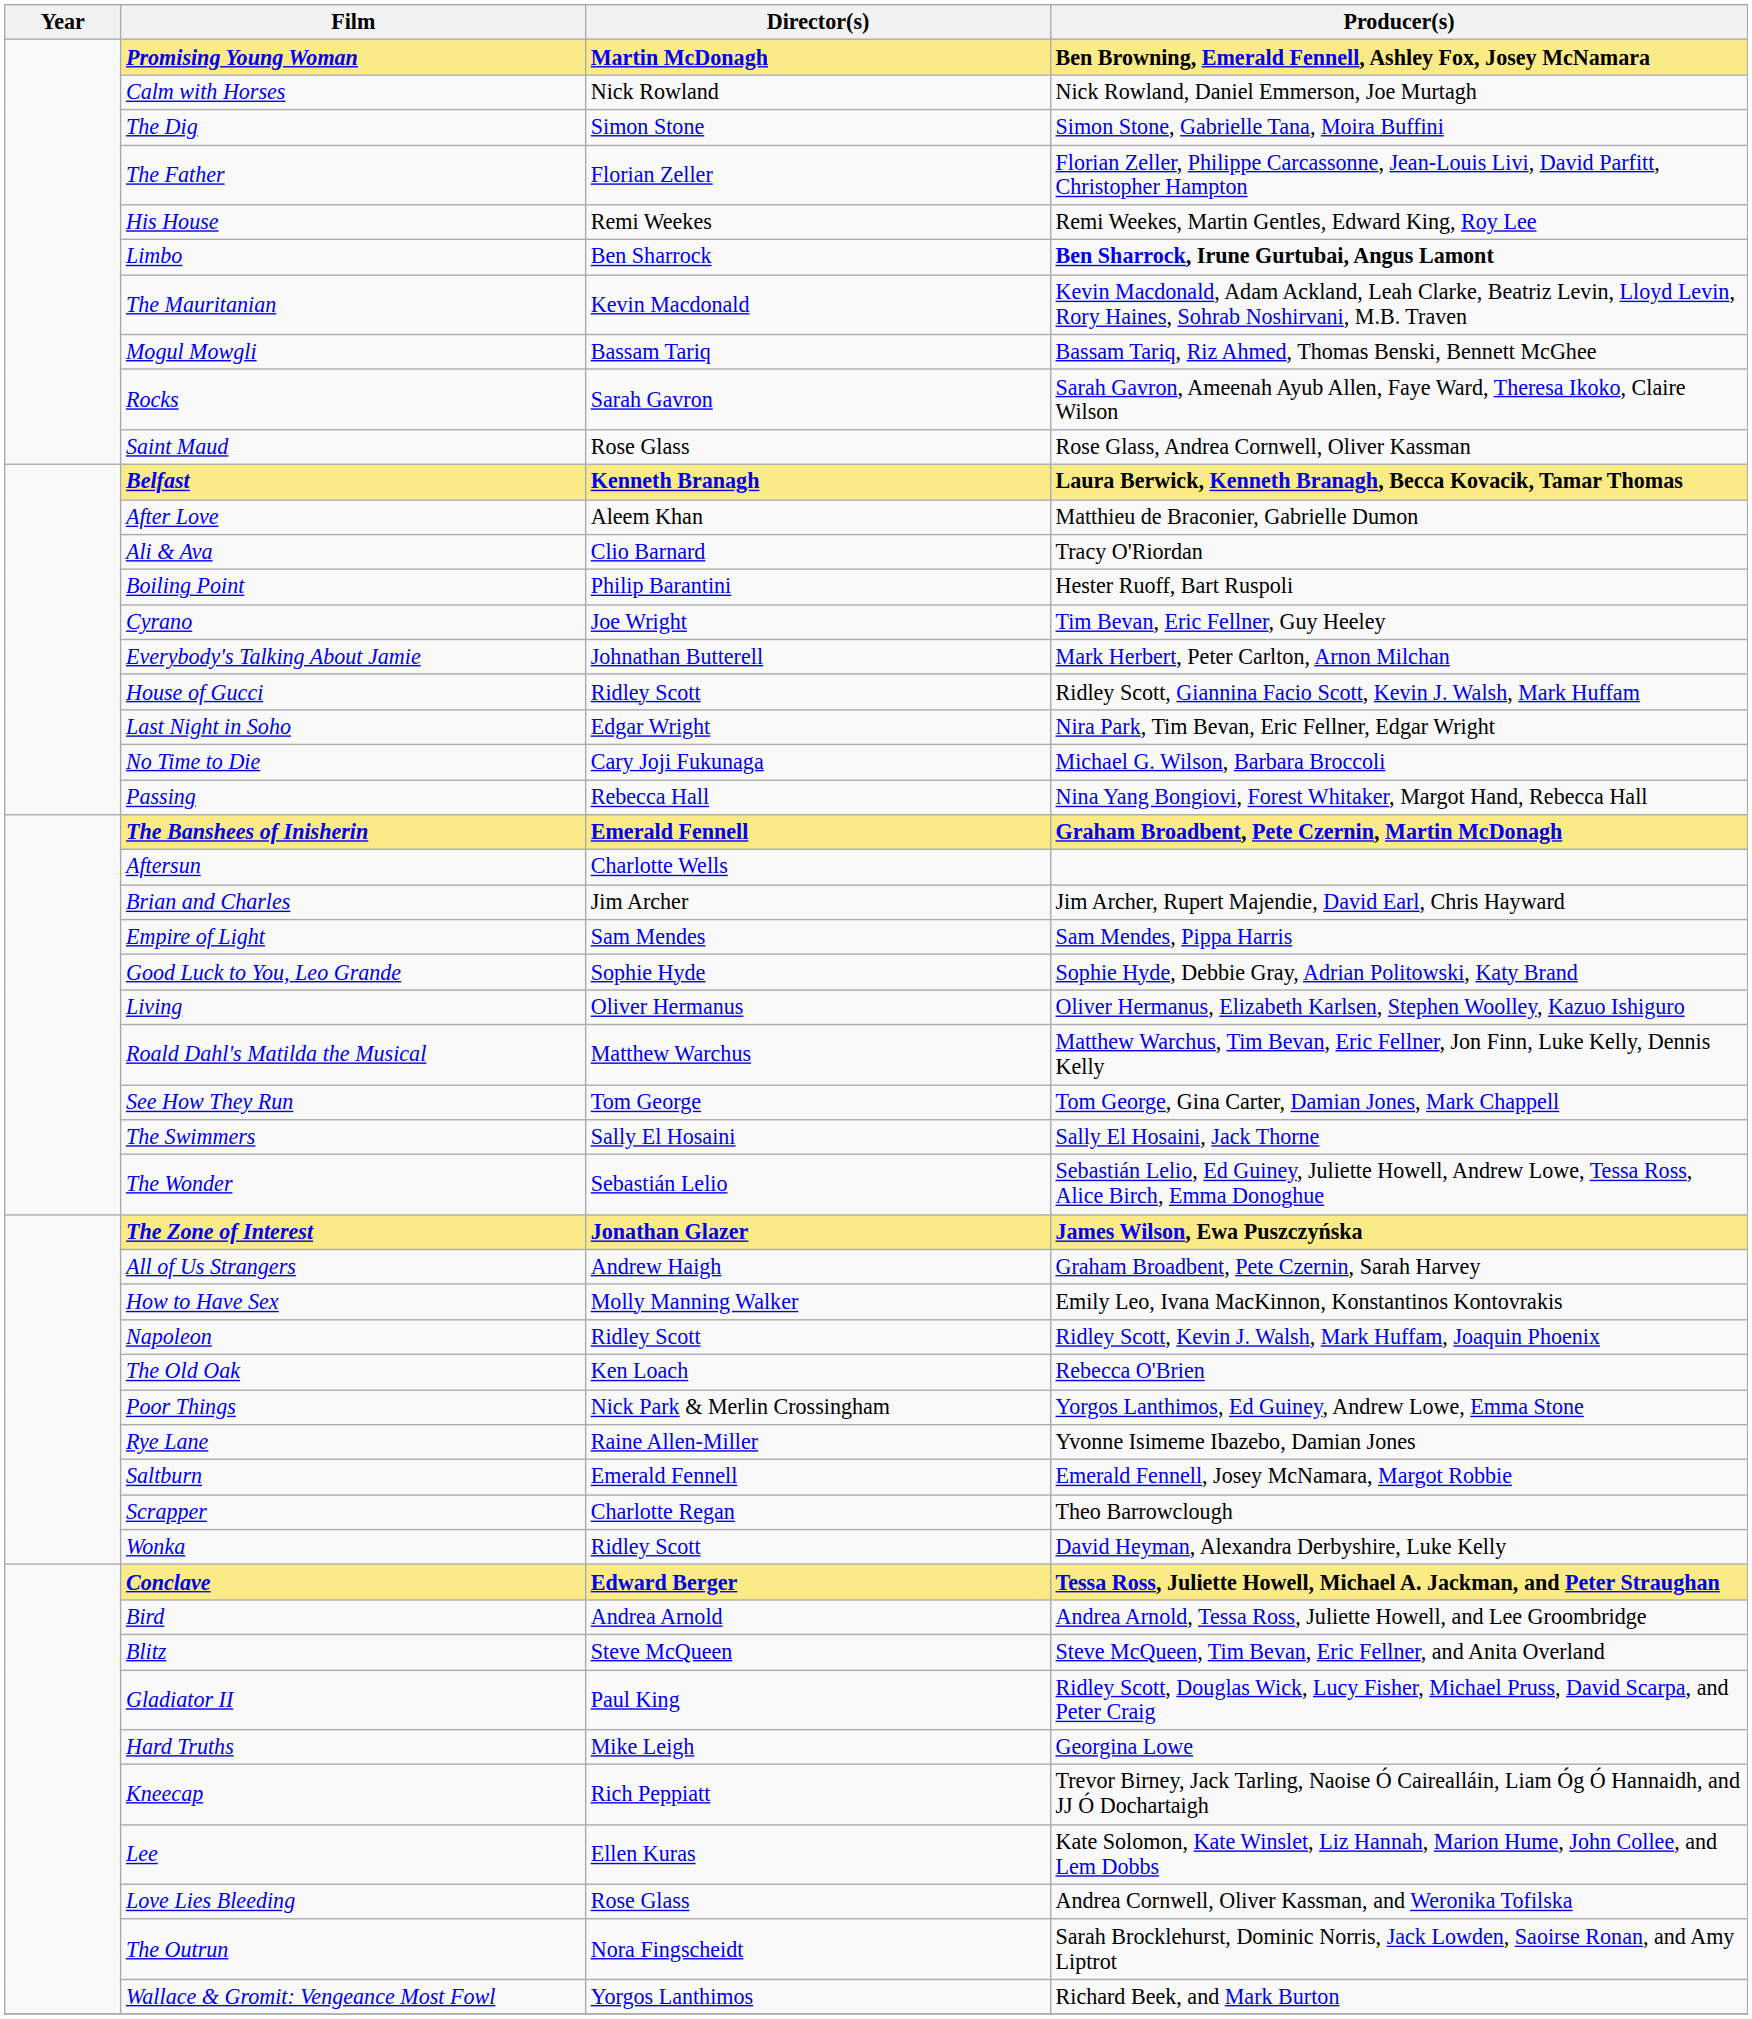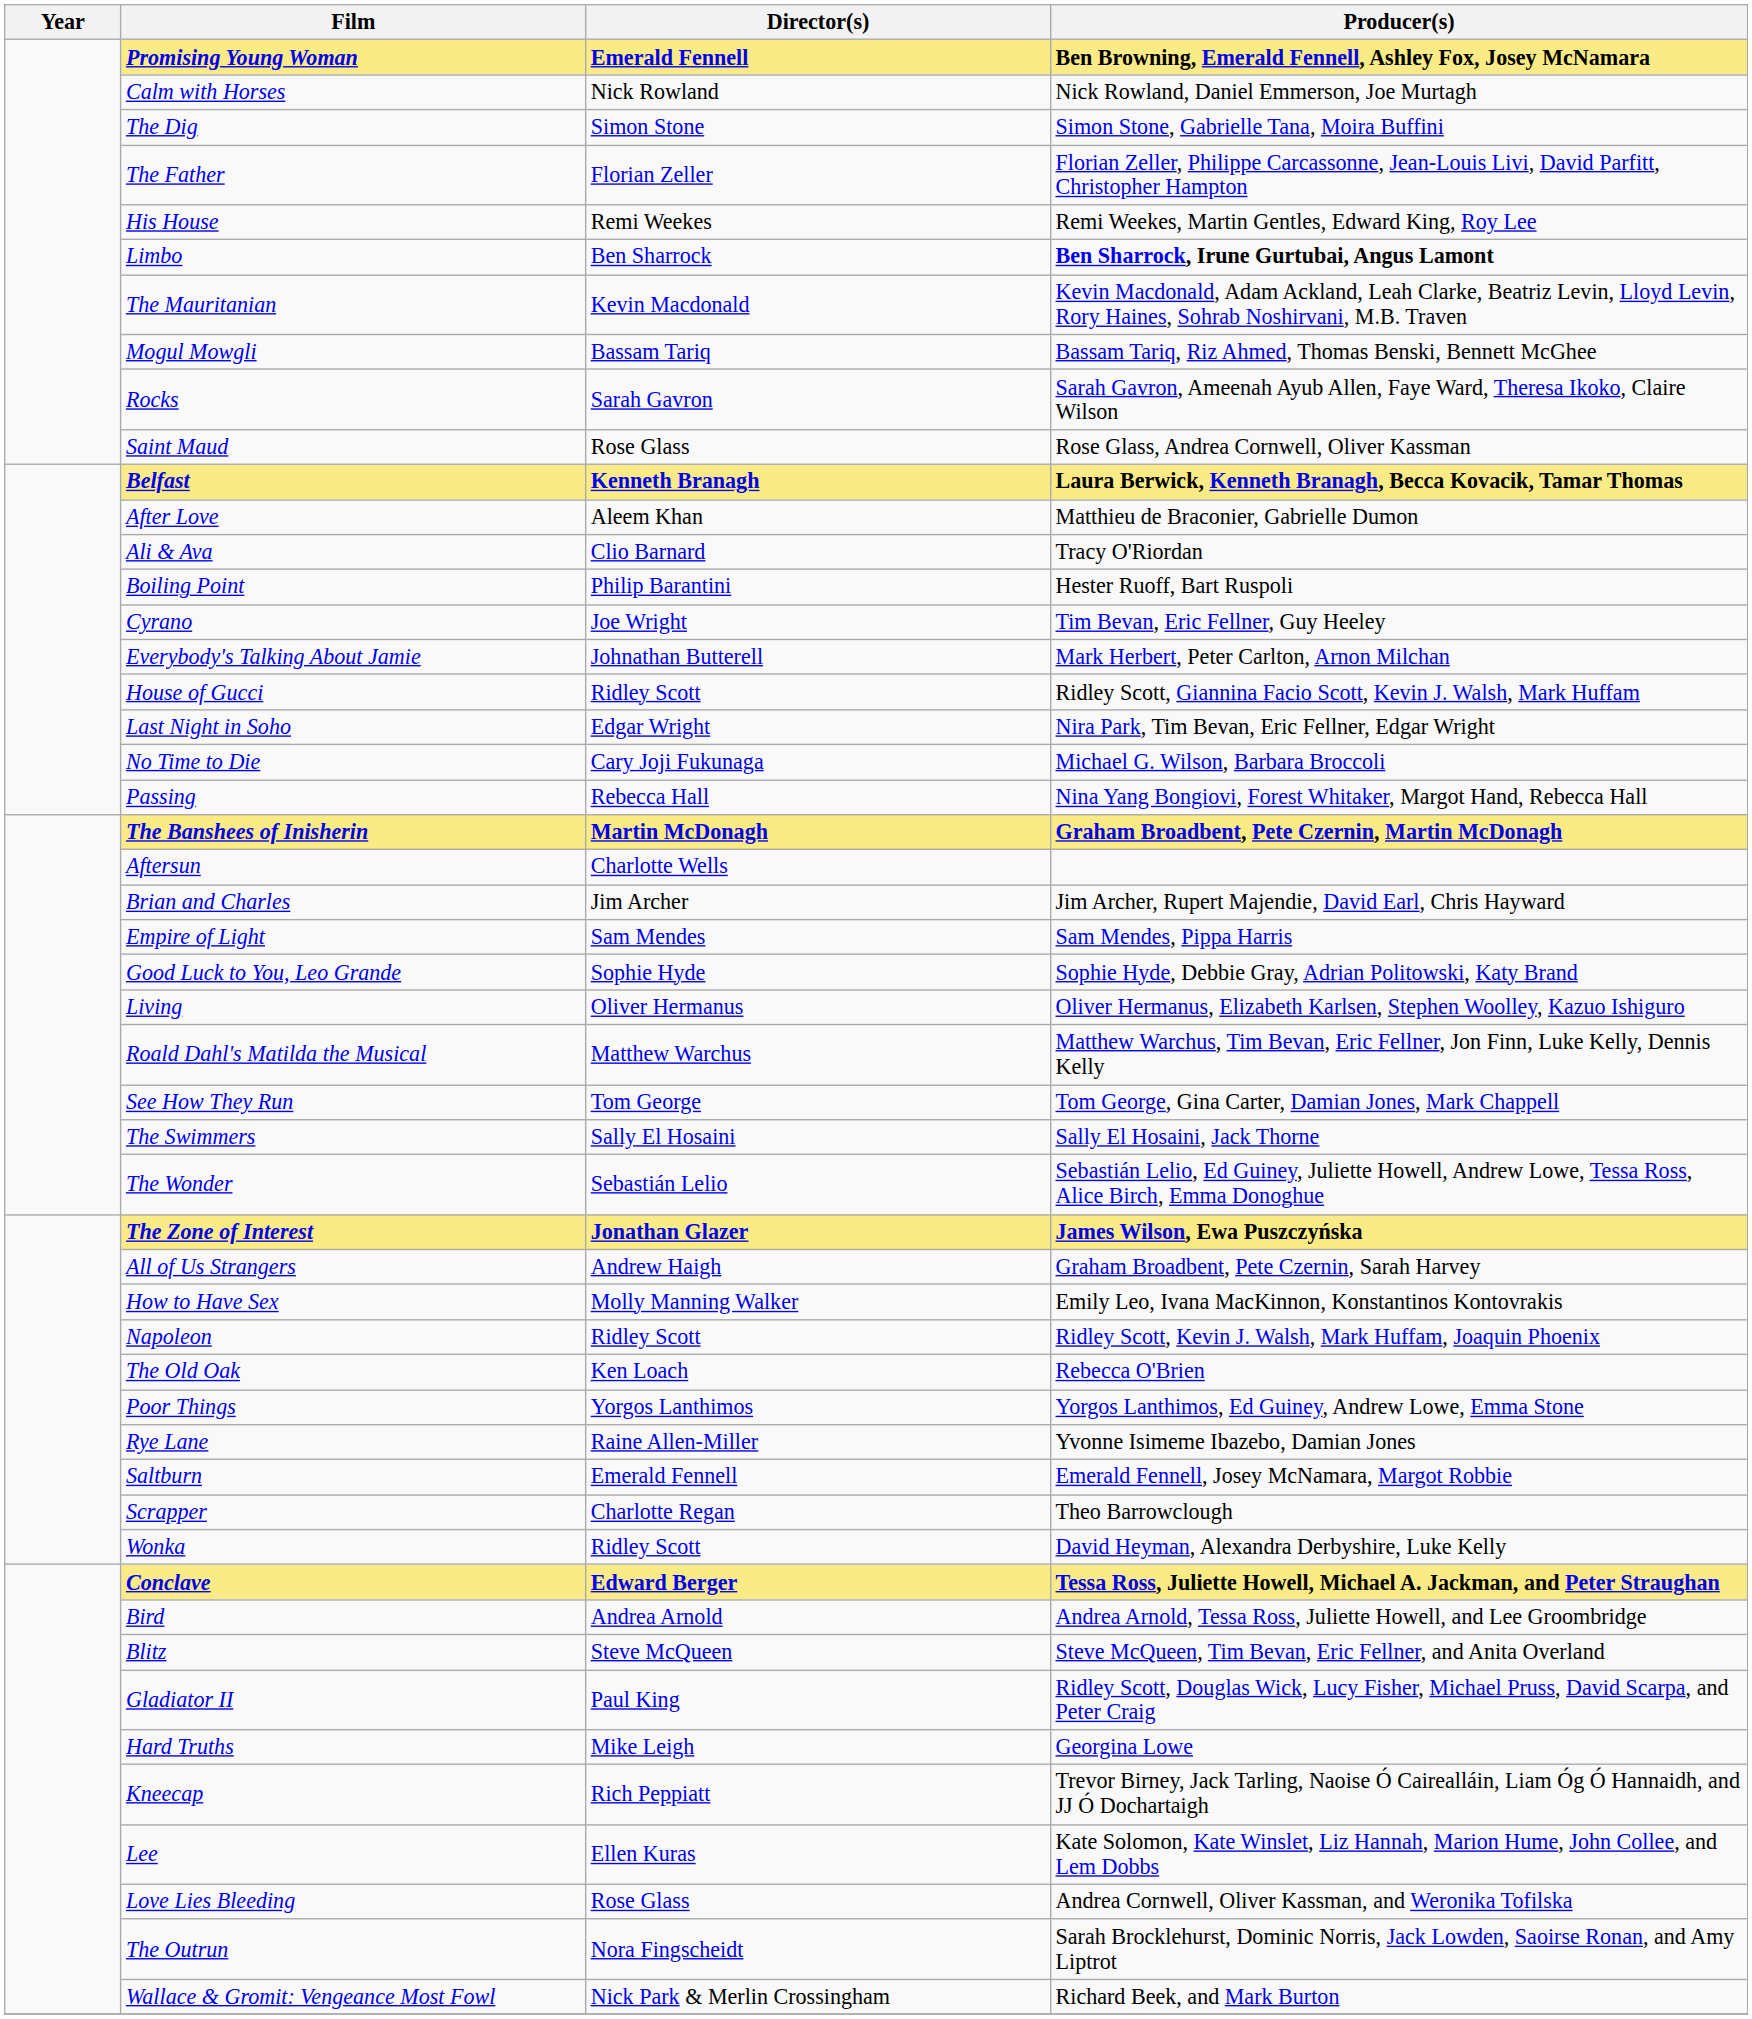Promising Young Woman | Director(s): Martin McDonagh -> Emerald Fennell
The Banshees of Inisherin | Director(s): Emerald Fennell -> Martin McDonagh
Poor Things | Director(s): Nick Park & Merlin Crossingham -> Yorgos Lanthimos
Wallace & Gromit: Vengeance Most Fowl | Director(s): Yorgos Lanthimos -> Nick Park & Merlin Crossingham
